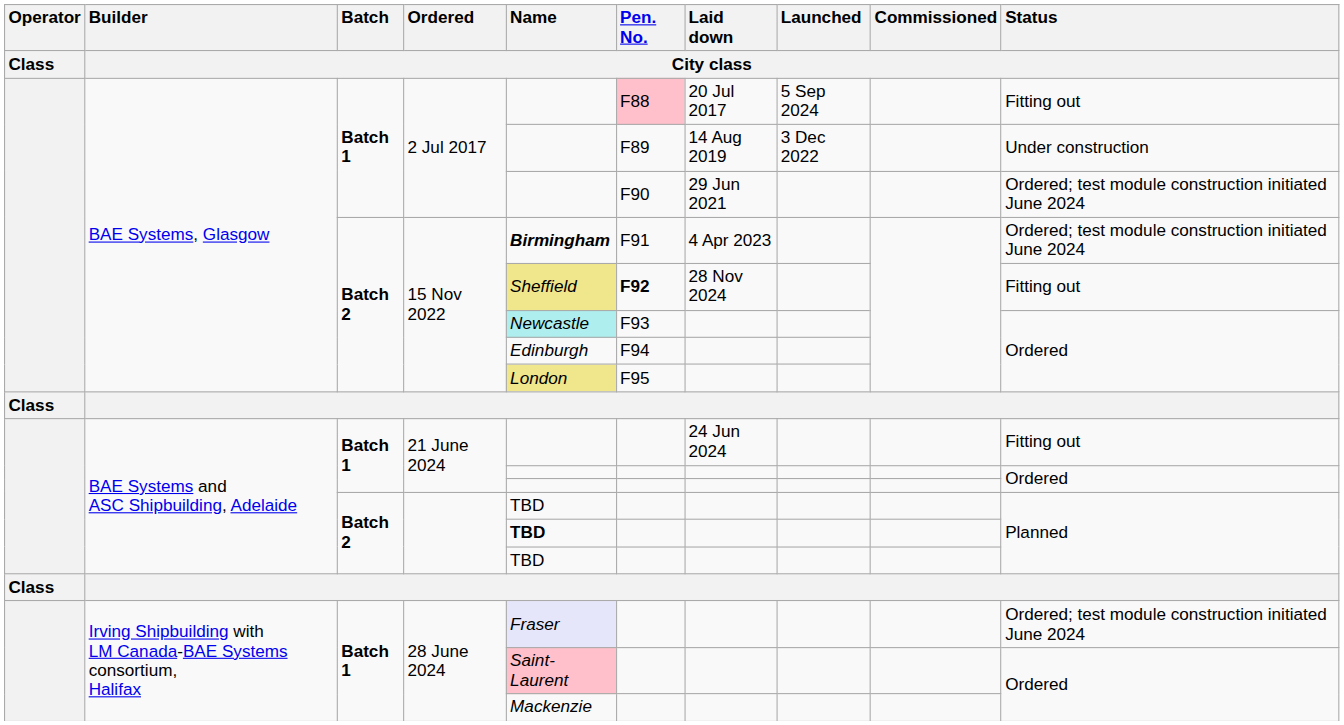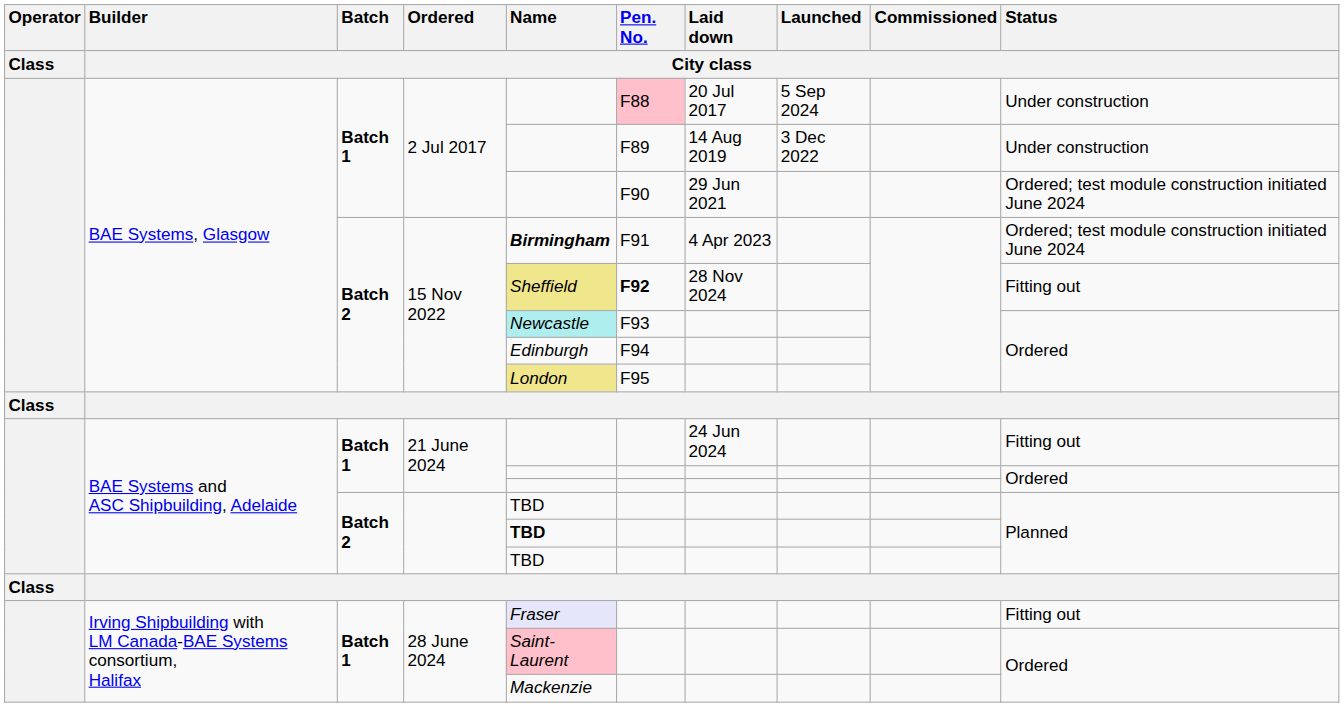row 3 | Status / City class: Fitting out -> Under construction
row 19 | Status / City class: Ordered; test module construction initiated June 2024 -> Fitting out
